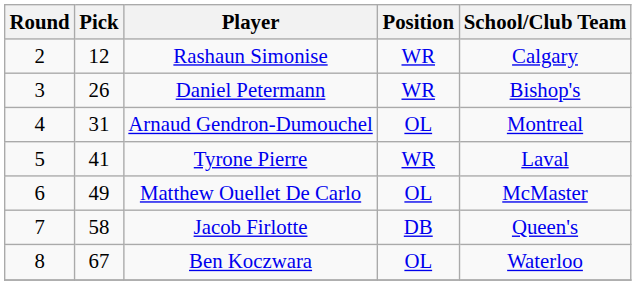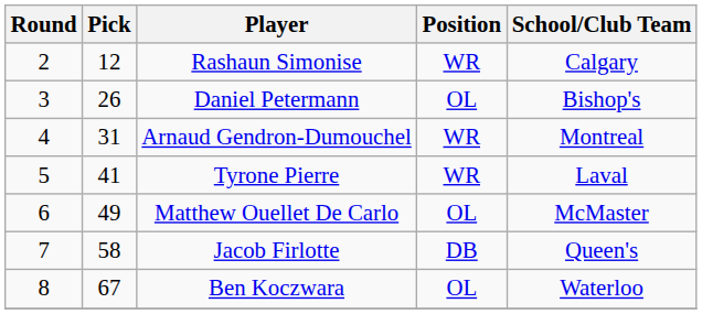Daniel Petermann | Position: WR -> OL
Arnaud Gendron-Dumouchel | Position: OL -> WR
